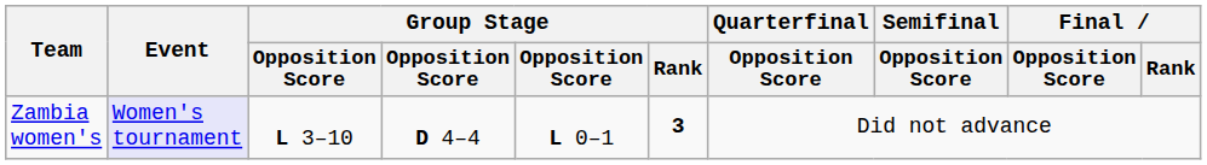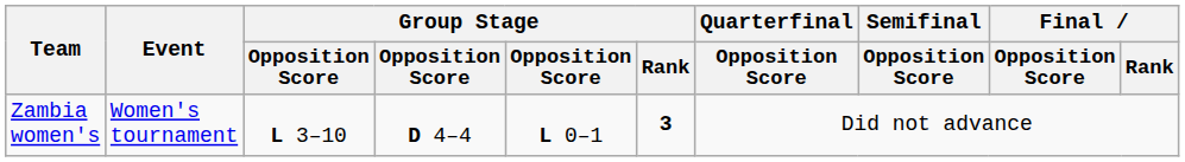Zambia women's | Event: lavender background -> no background
